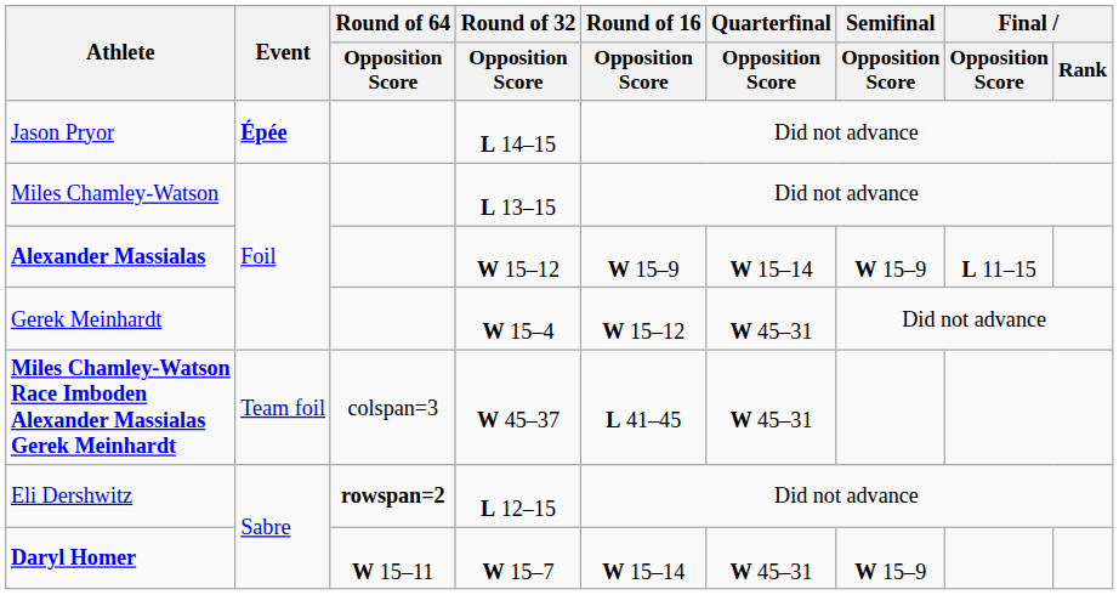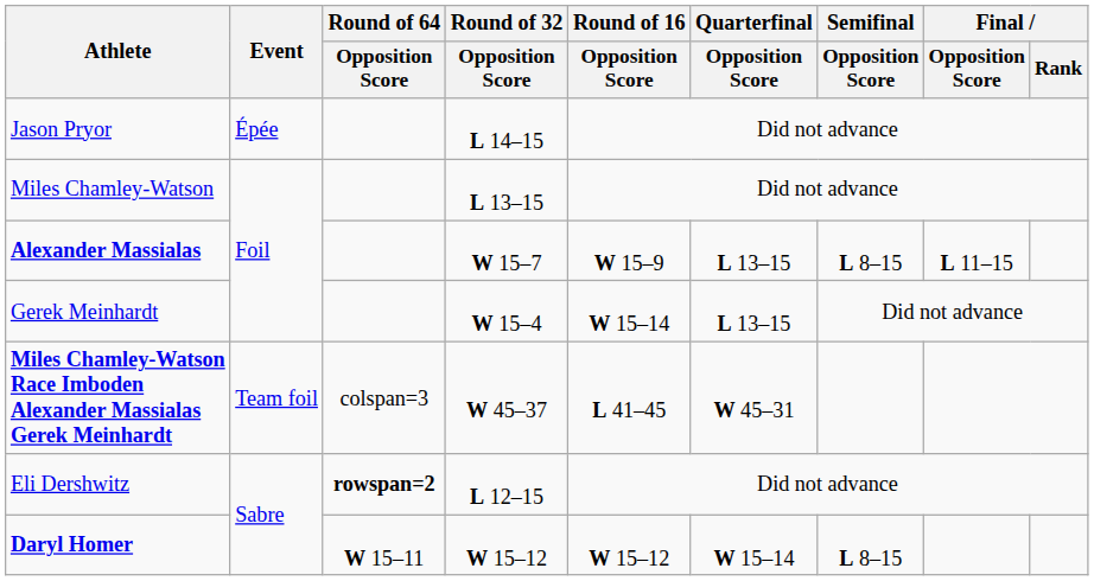Jason Pryor | Event: bold -> normal
Alexander Massialas | Round of 32 / Opposition Score: W 15–12 -> W 15–7
Alexander Massialas | Quarterfinal / Opposition Score: W 15–14 -> L 13–15
Alexander Massialas | Semifinal / Opposition Score: W 15–9 -> L 8–15
Gerek Meinhardt | Round of 16 / Opposition Score: W 15–12 -> W 15–14
Gerek Meinhardt | Quarterfinal / Opposition Score: W 45–31 -> L 13–15
Daryl Homer | Round of 32 / Opposition Score: W 15–7 -> W 15–12
Daryl Homer | Round of 16 / Opposition Score: W 15–14 -> W 15–12
Daryl Homer | Quarterfinal / Opposition Score: W 45–31 -> W 15–14
Daryl Homer | Semifinal / Opposition Score: W 15–9 -> L 8–15
